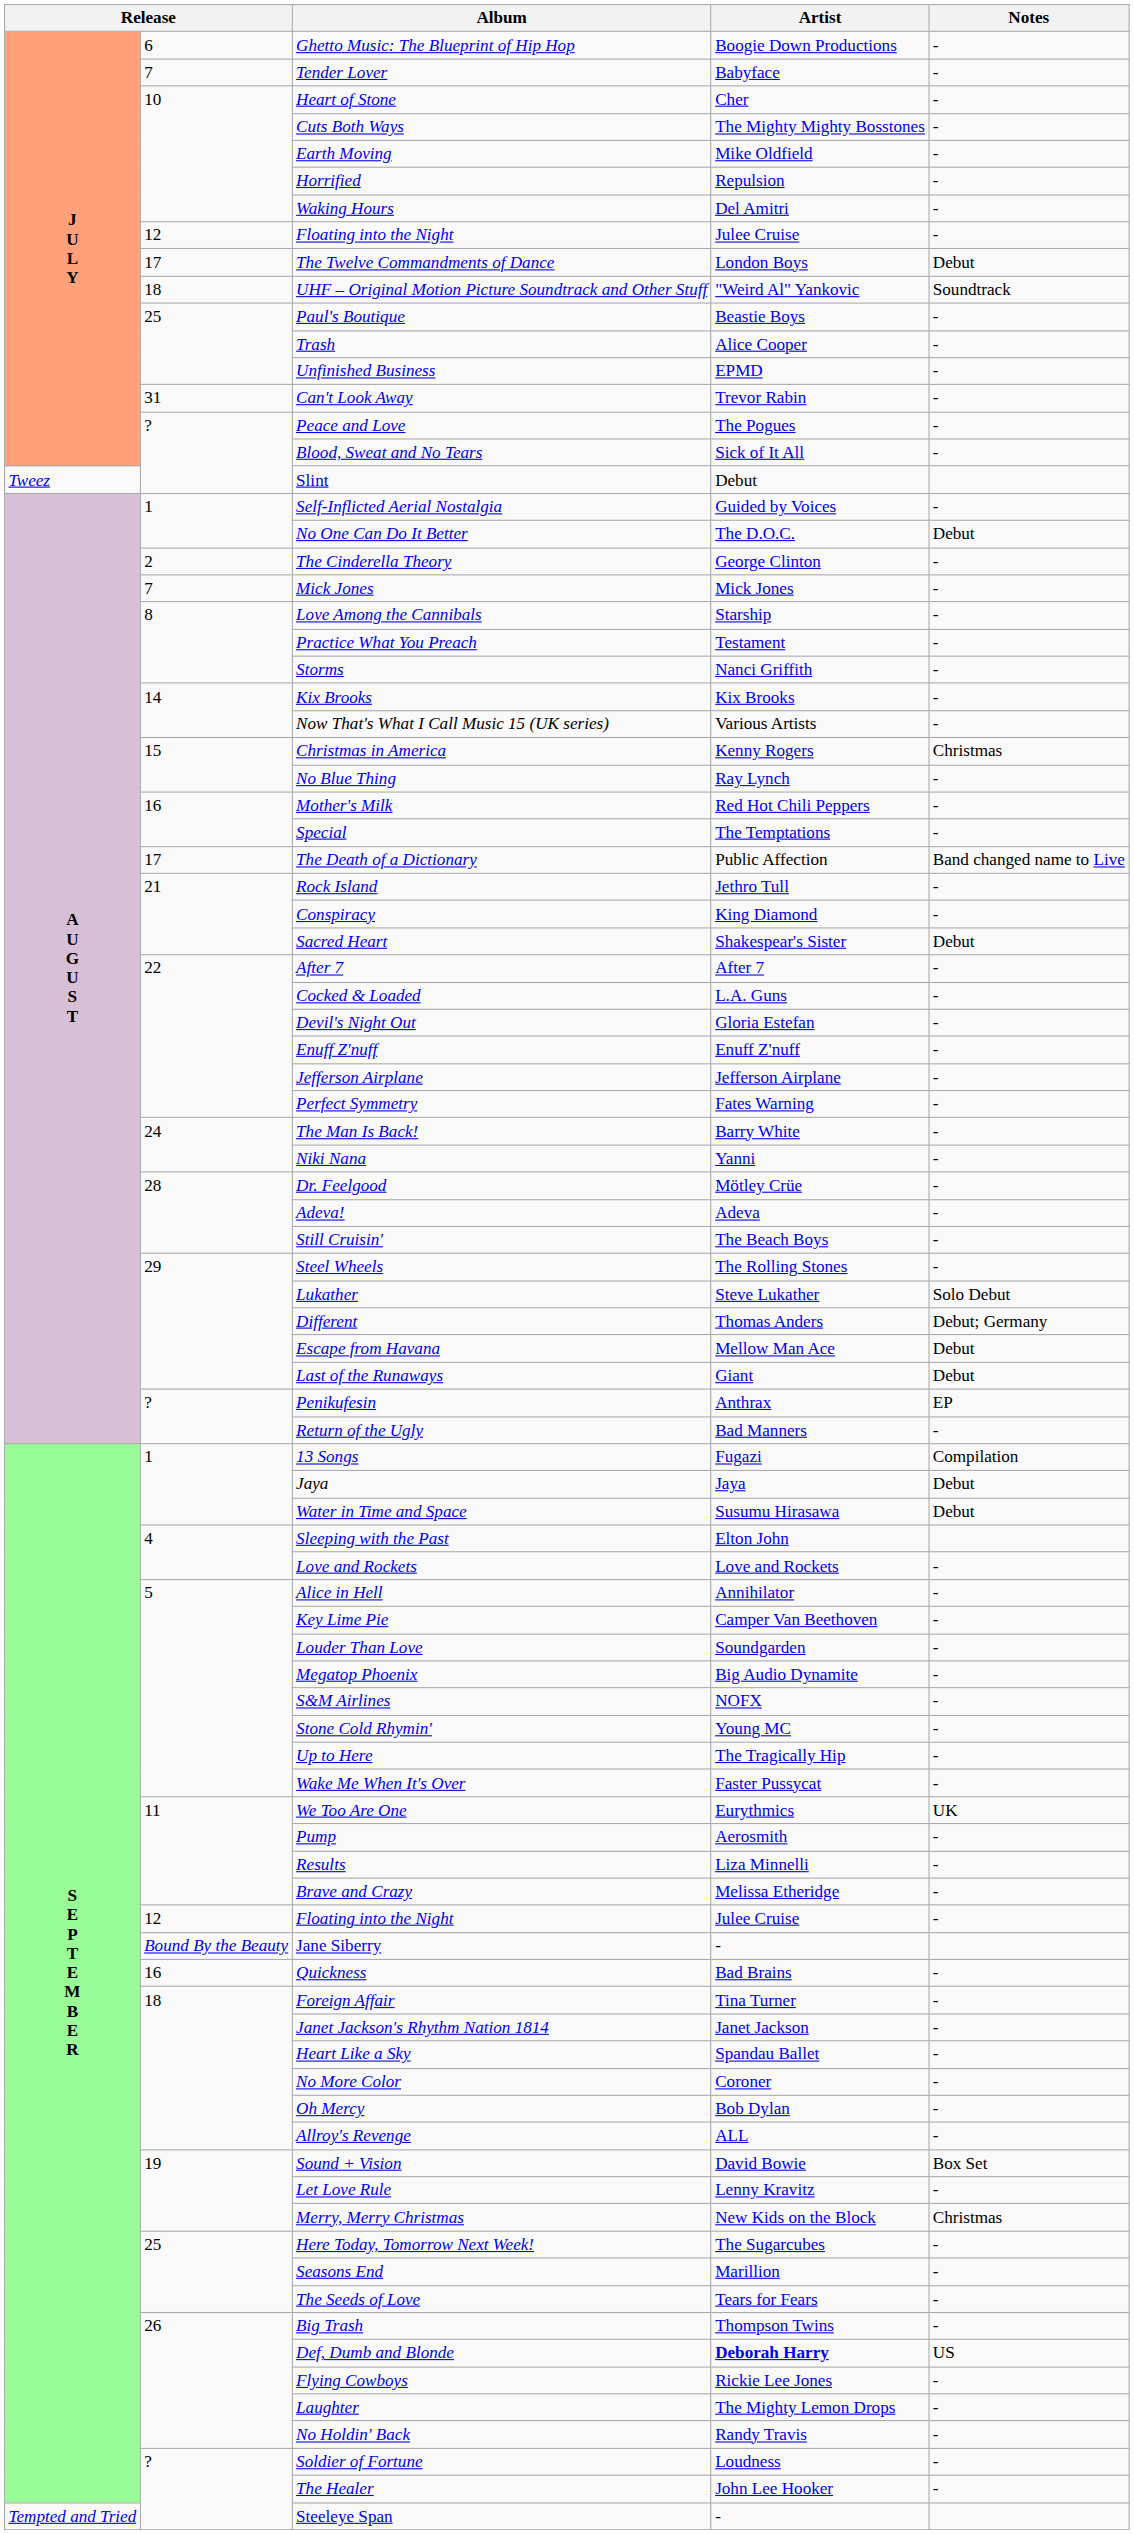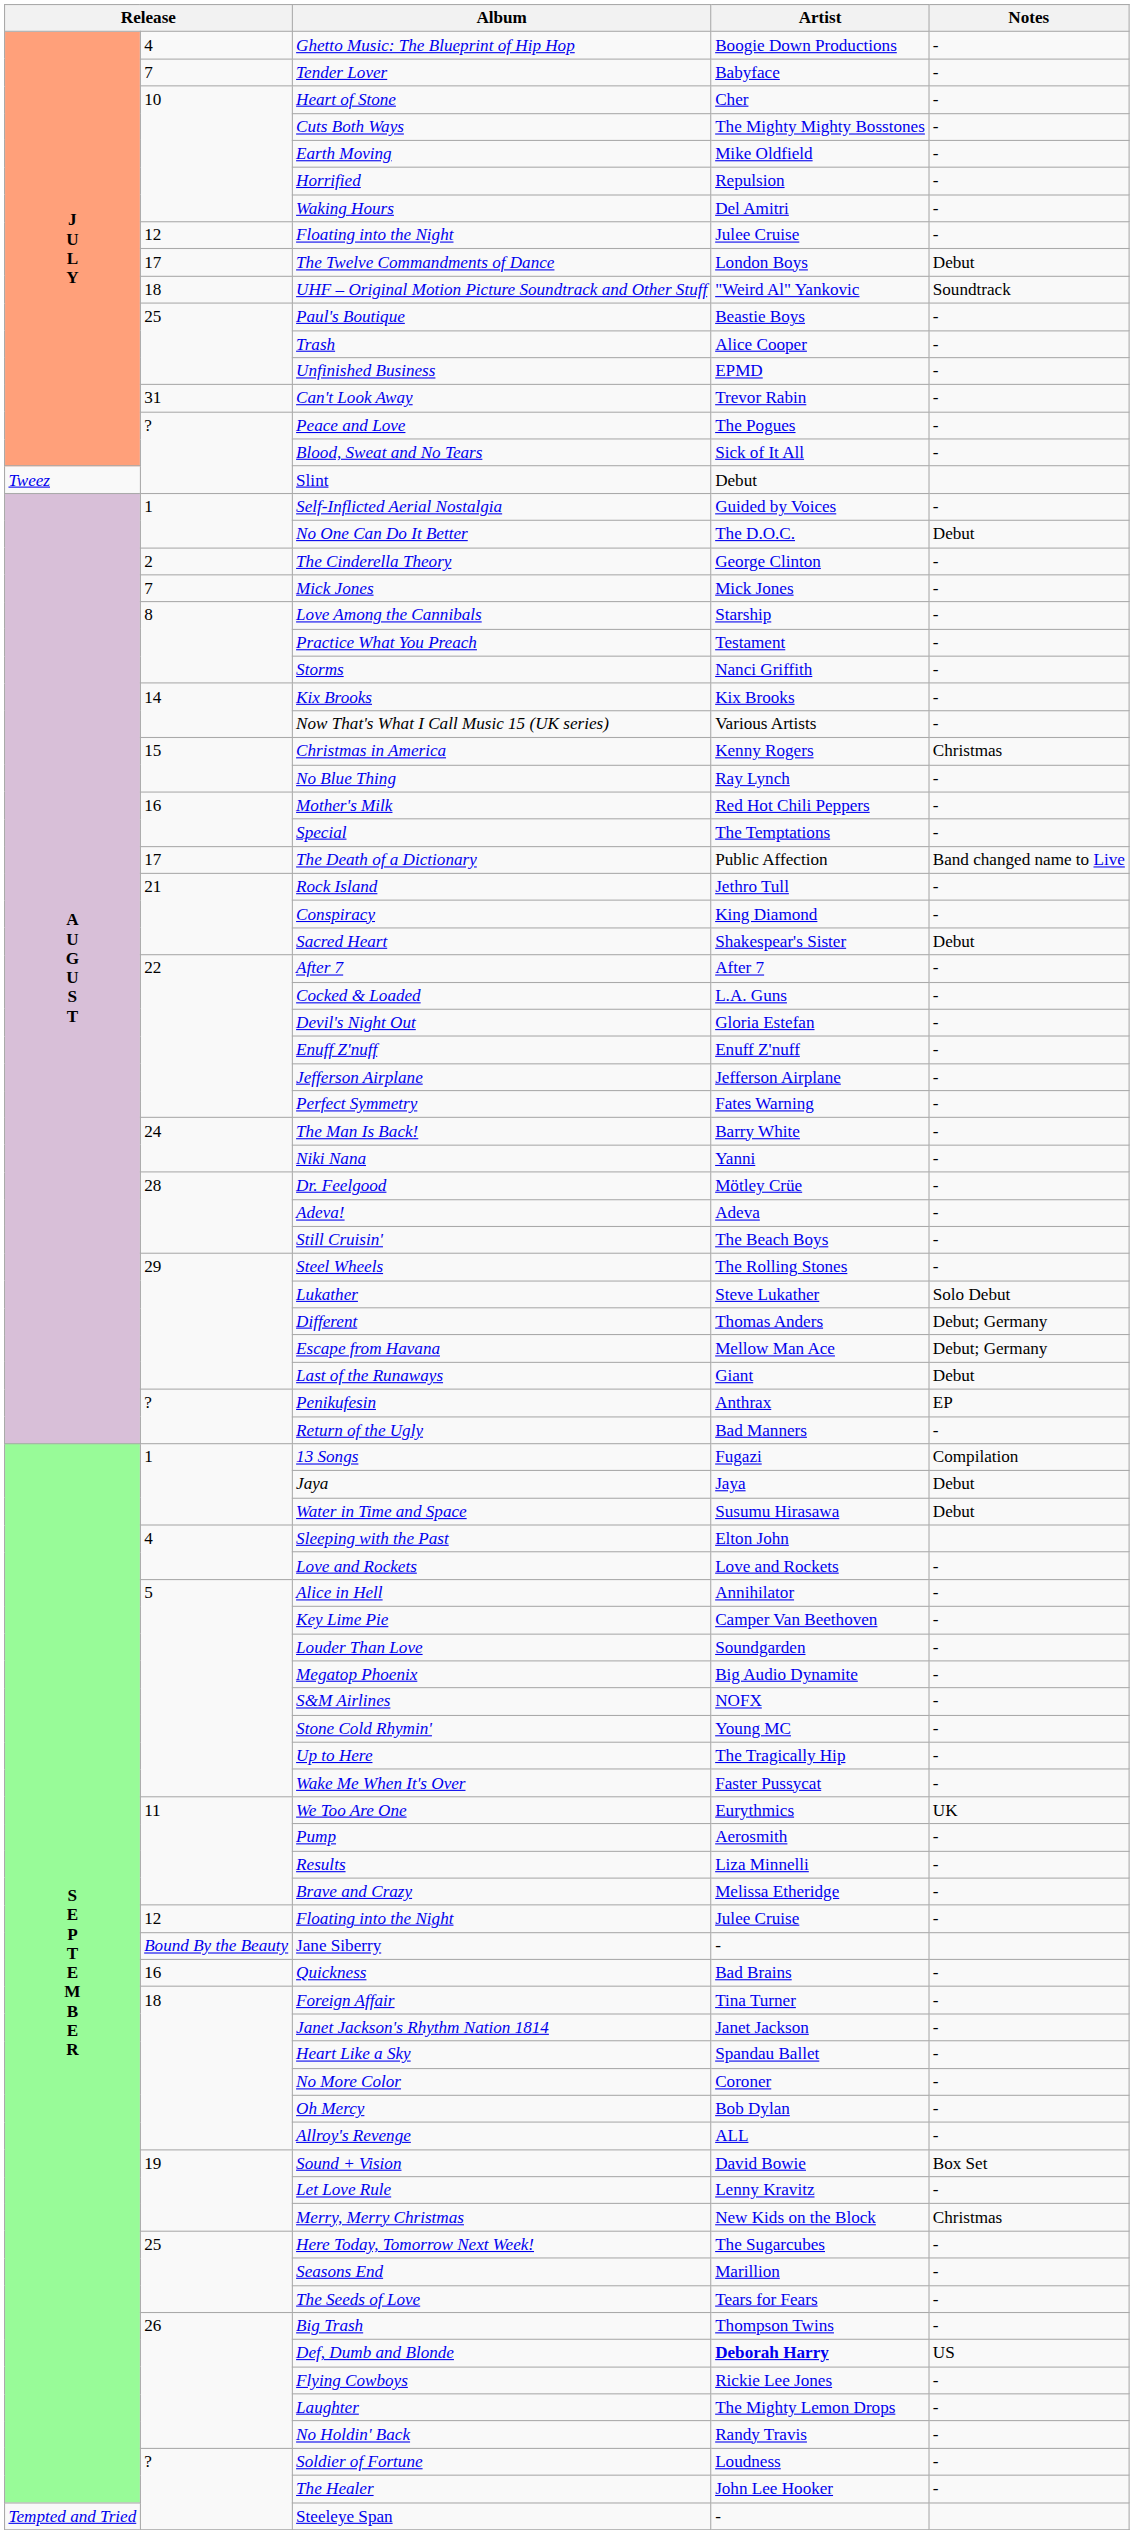Ghetto Music: The Blueprint of Hip Hop | column 2: 6 -> 4
Escape from Havana | Notes: Debut -> Debut; Germany
